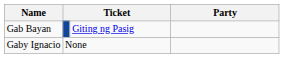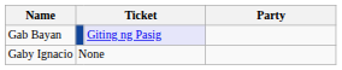Gab Bayan | column 3: no background -> lavender background
